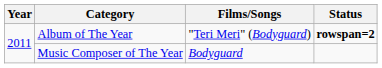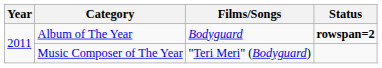Album of The Year | Films/Songs: "Teri Meri" (Bodyguard) -> Bodyguard
Music Composer of The Year | Films/Songs: Bodyguard -> "Teri Meri" (Bodyguard)
